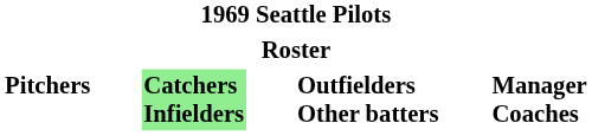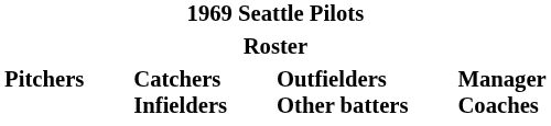Pitchers | column 2: lightgreen background -> no background
